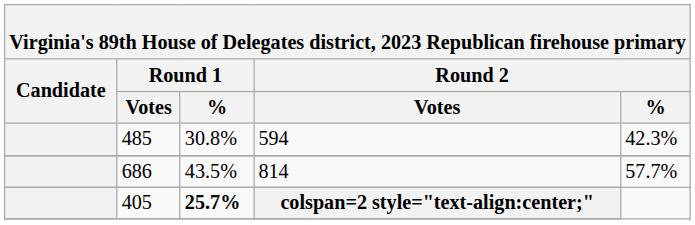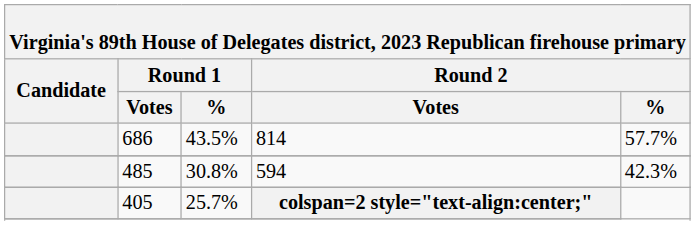rows swapped: 686 <-> 485
405 | Round 1 / %: bold -> normal
